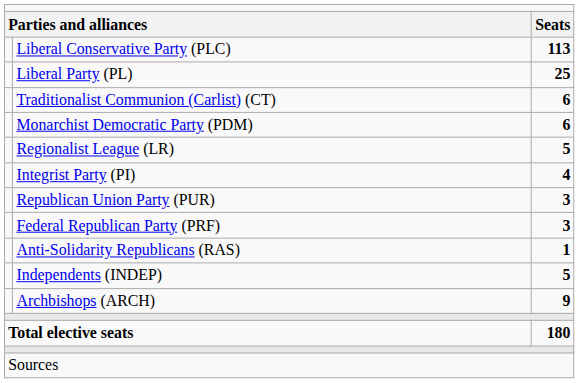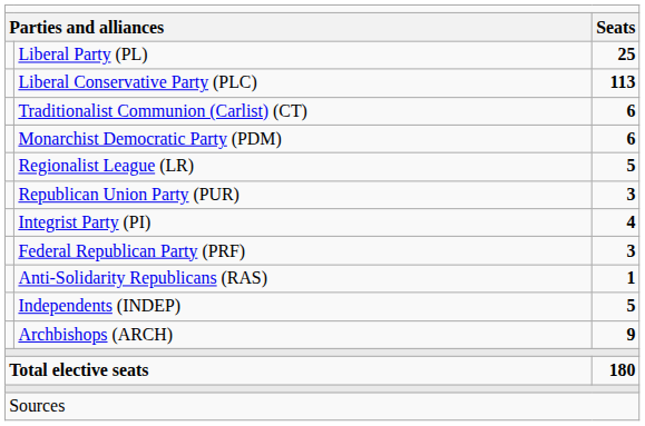rows swapped: Liberal Conservative Party (PLC) <-> Liberal Party (PL)
rows swapped: Integrist Party (PI) <-> Republican Union Party (PUR)
